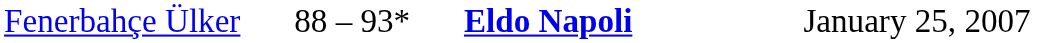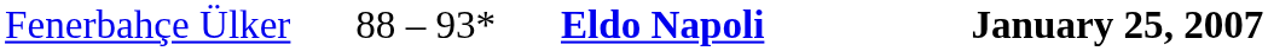Fenerbahçe Ülker | column 4: normal -> bold
